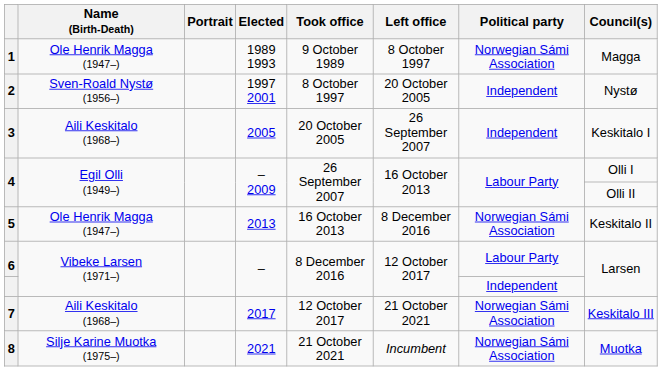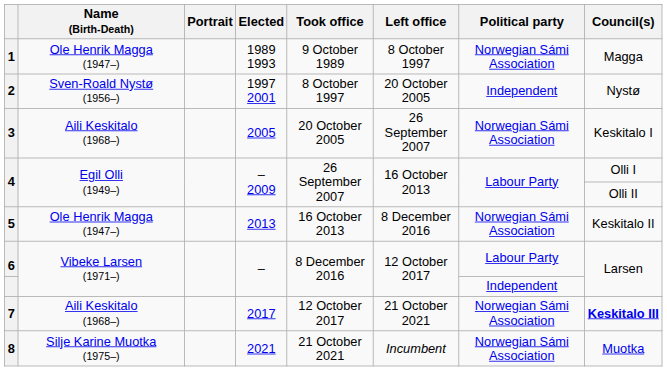3 | Political party: Independent -> Norwegian Sámi Association
7 | Council(s): normal -> bold
